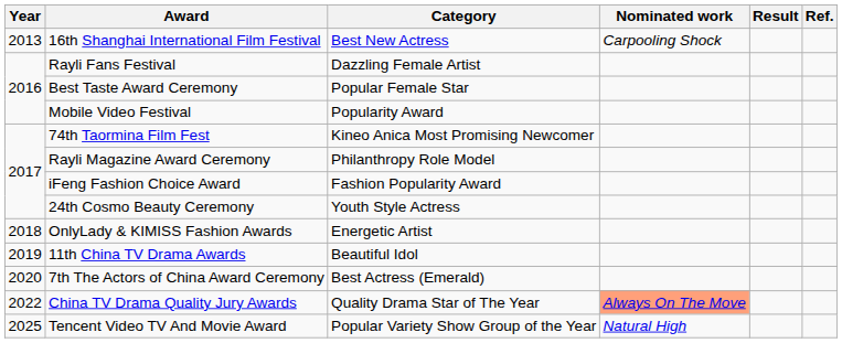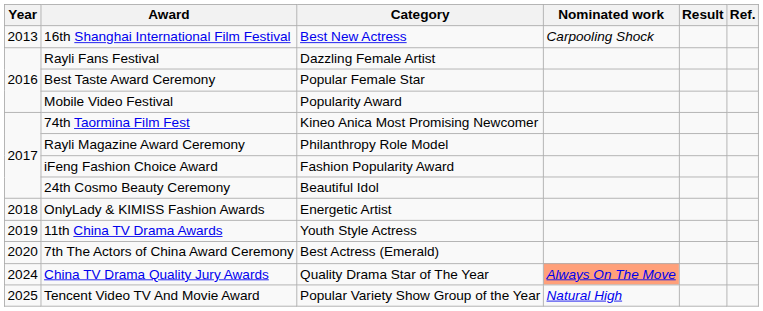24th Cosmo Beauty Ceremony | Category: Youth Style Actress -> Beautiful Idol
11th China TV Drama Awards | Category: Beautiful Idol -> Youth Style Actress
China TV Drama Quality Jury Awards | Year: 2022 -> 2024
